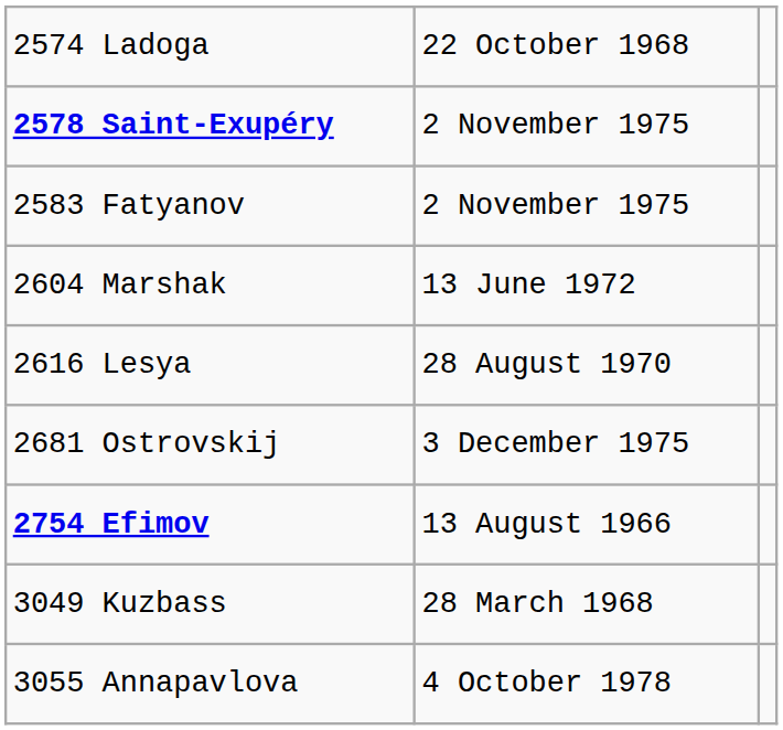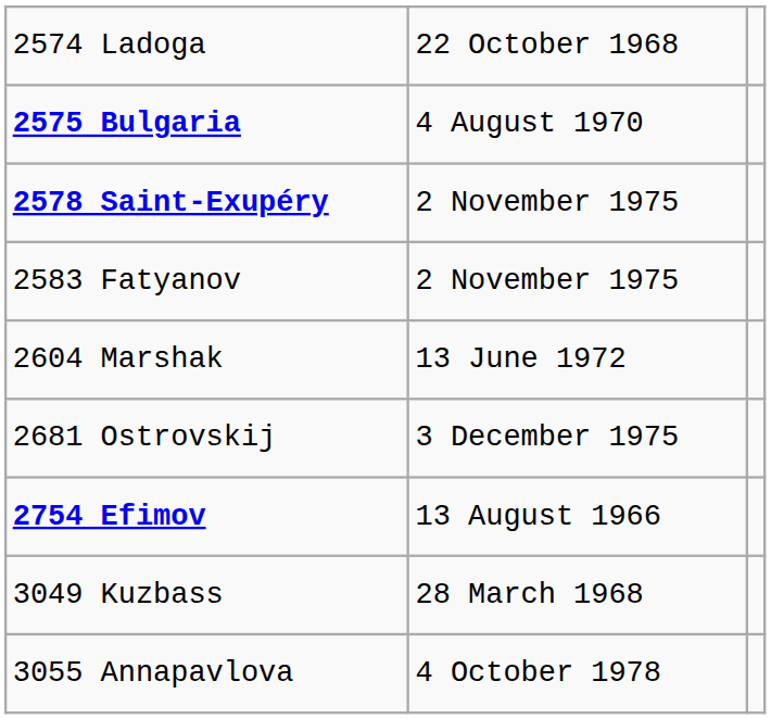+ row: 2575 Bulgaria | 4 August 1970
- row: 2616 Lesya | 28 August 1970
